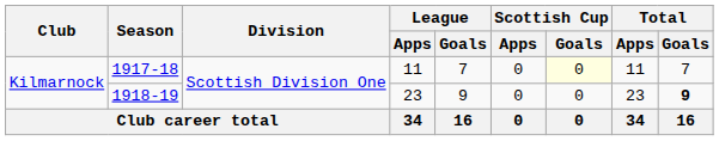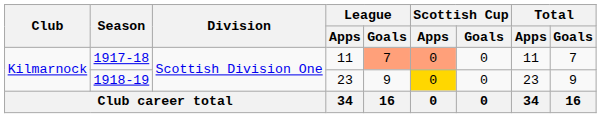1917-18 | League / Goals: no background -> lightsalmon background
1917-18 | Scottish Cup / Apps: no background -> lightsalmon background
1917-18 | Scottish Cup / Goals: lightyellow background -> no background
1918-19 | Scottish Cup / Apps: no background -> gold background
1918-19 | Total / Goals: bold -> normal
